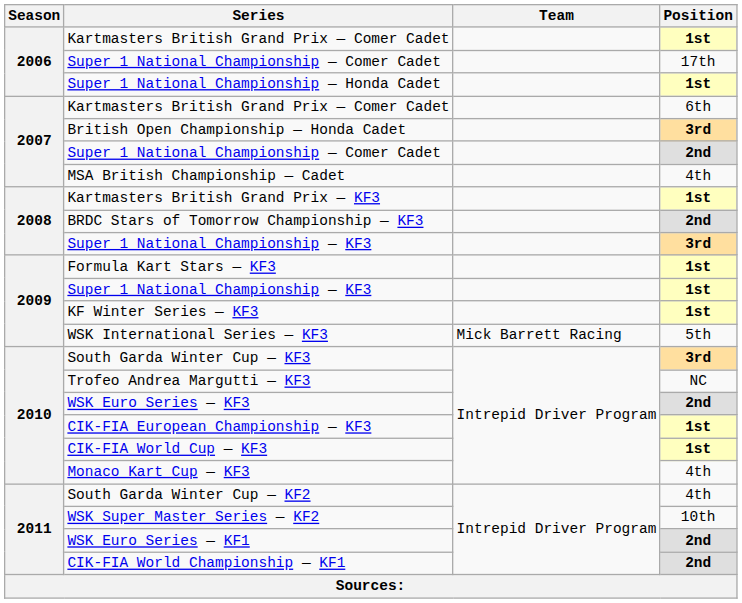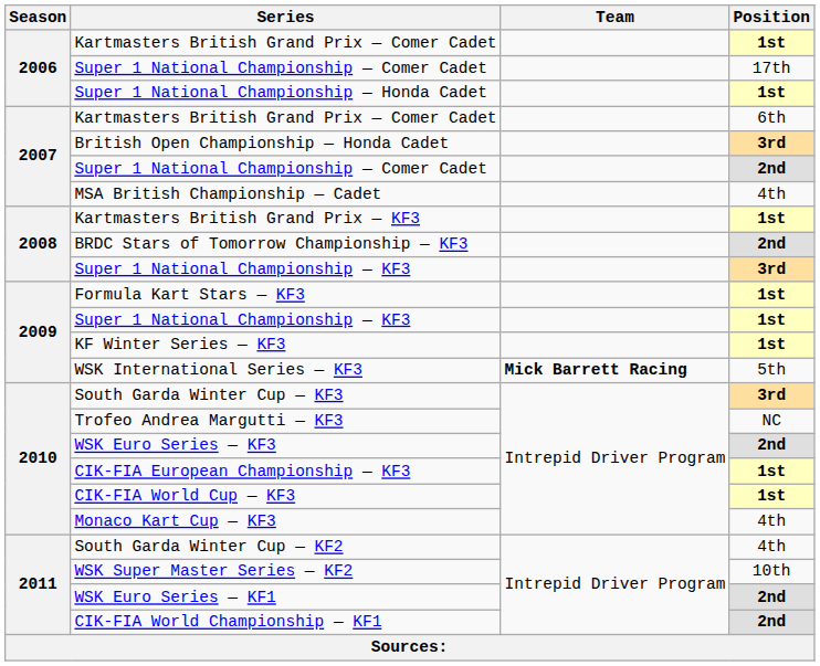WSK International Series — KF3 | Team: normal -> bold
